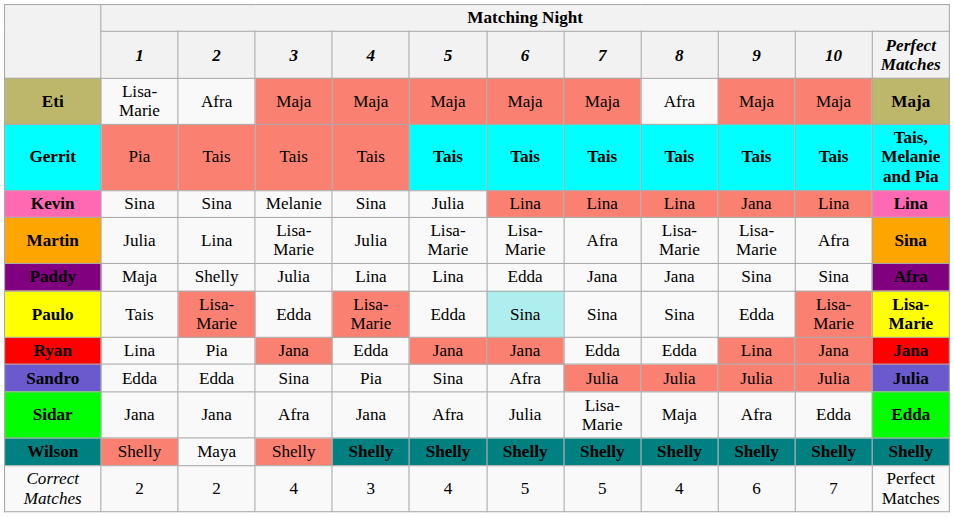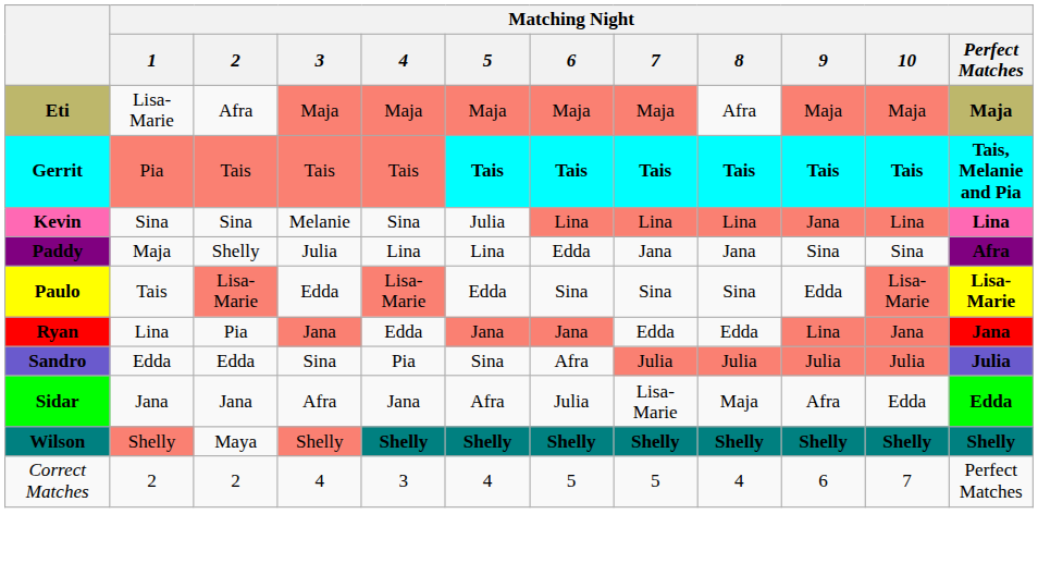- row: Martin | Julia | Lina | Lisa-Marie | Julia | Lisa-Marie | Lisa-Marie | Afra | Lisa-Marie | Lisa-Marie | Afra | Sina
Paulo | Matching Night / 6: paleturquoise background -> no background
